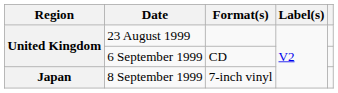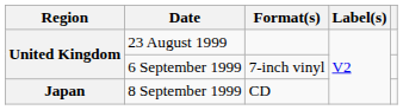6 September 1999 | Format(s): CD -> 7-inch vinyl
8 September 1999 | Format(s): 7-inch vinyl -> CD
